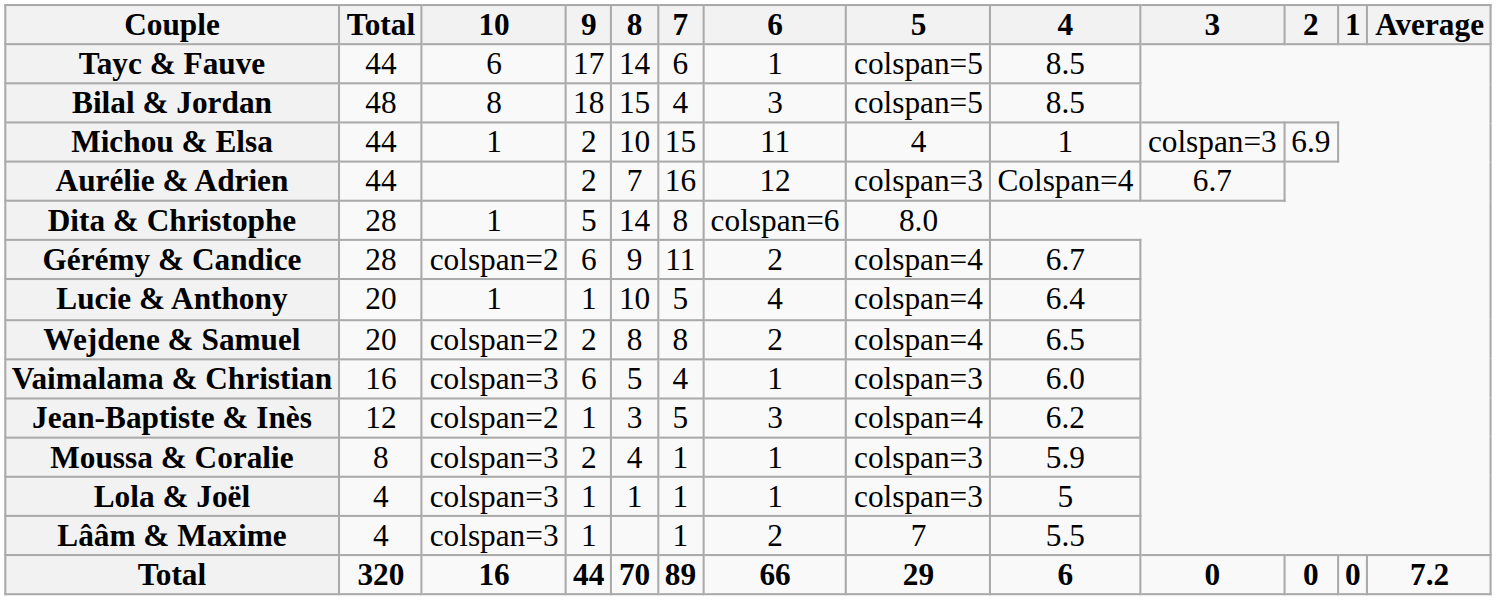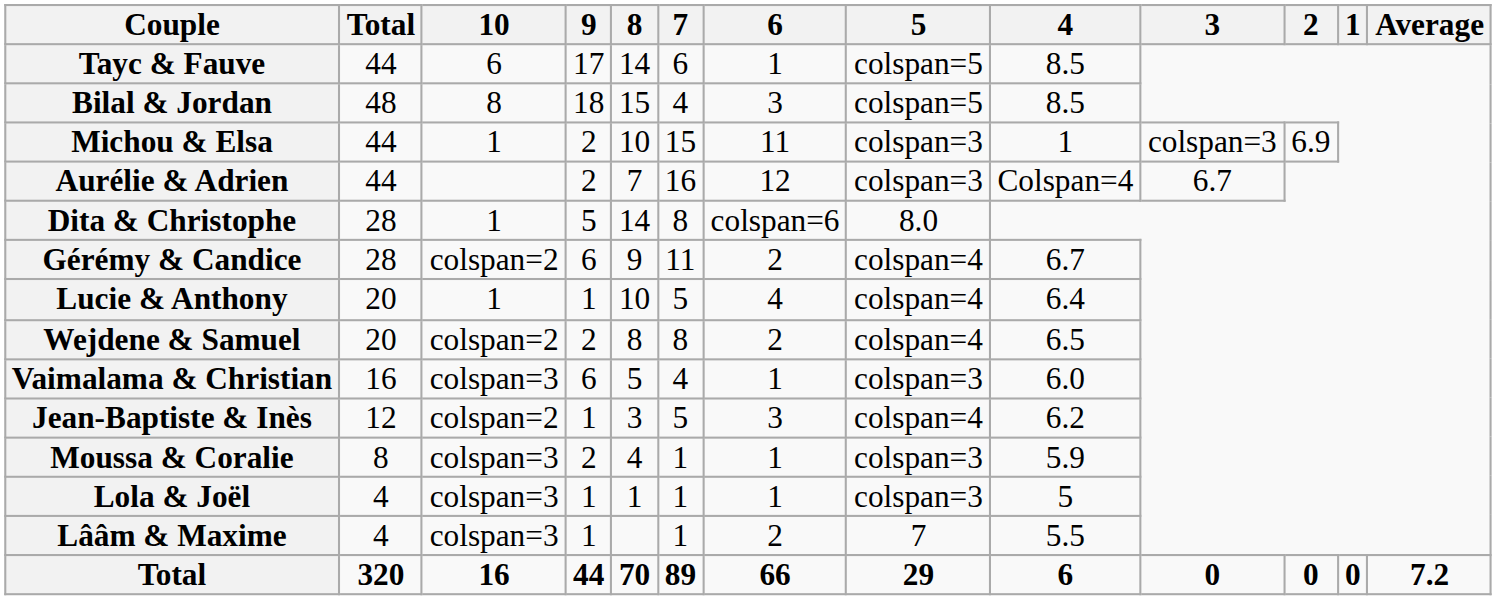Michou & Elsa | 5: 4 -> colspan=3
